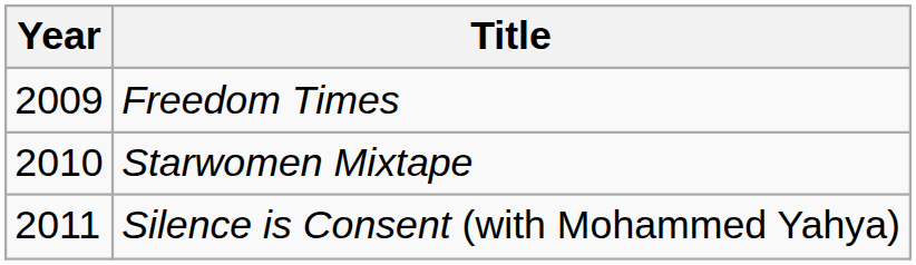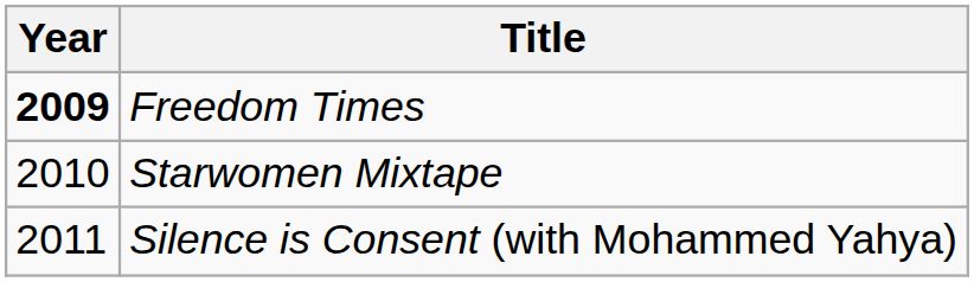Freedom Times | Year: normal -> bold
